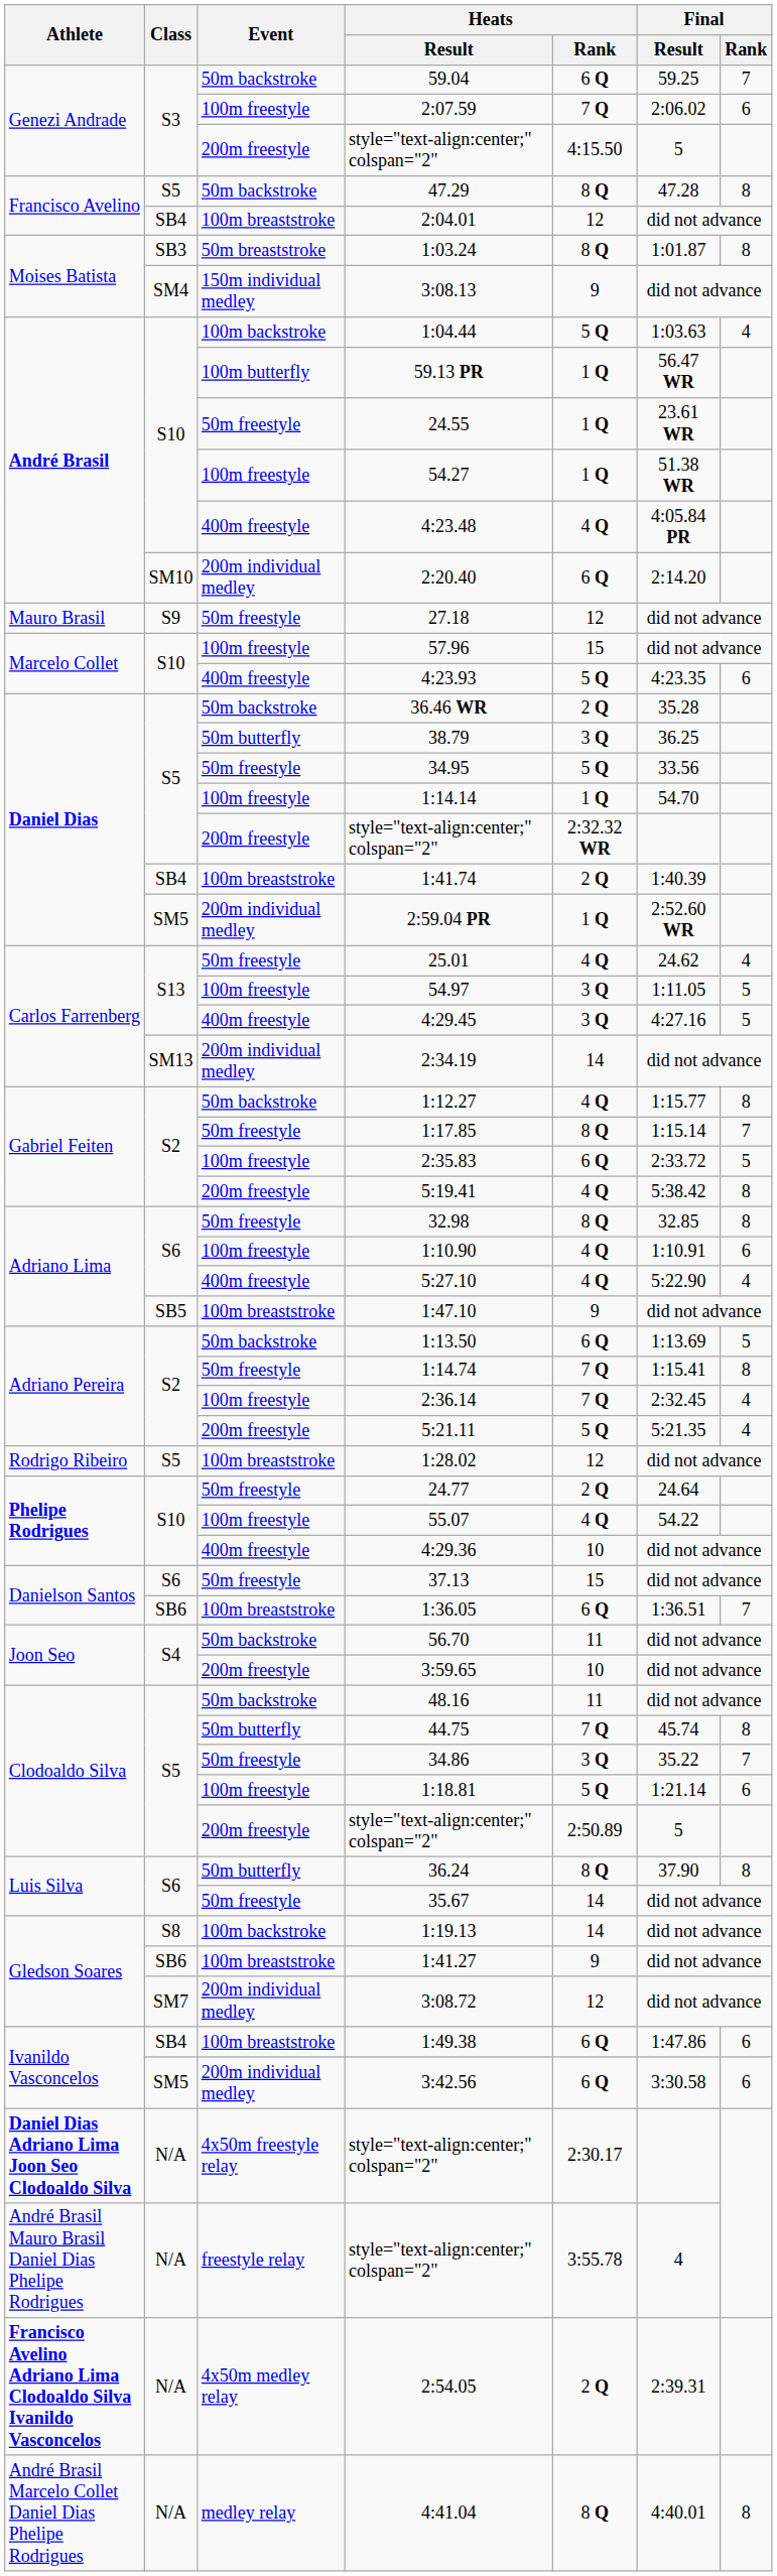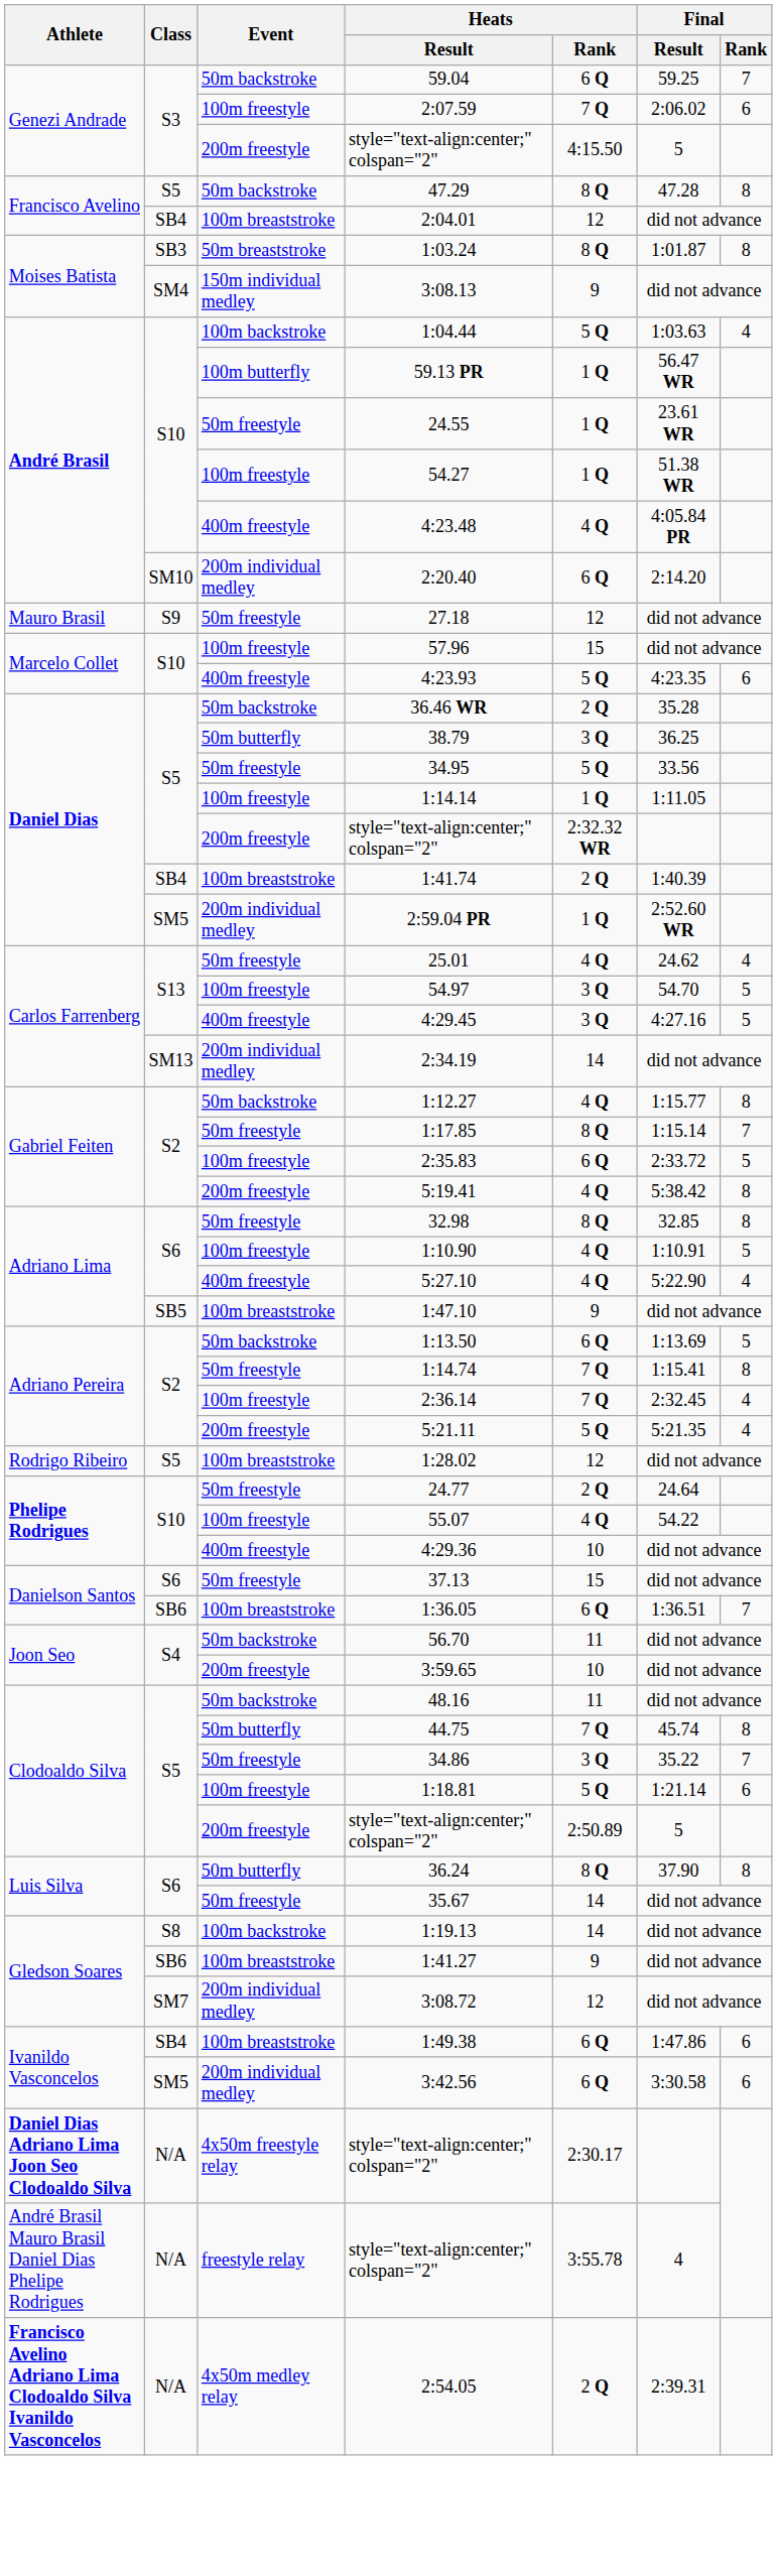1:14.14 | Final / Result: 54.70 -> 1:11.05
54.97 | Final / Result: 1:11.05 -> 54.70
1:10.90 | Final / Rank: 6 -> 5
- row: André Brasil Marcelo Collet Daniel Dias Phelipe Rodrigues | N/A | medley relay | 4:41.04 | 8 Q | 4:40.01 | 8
